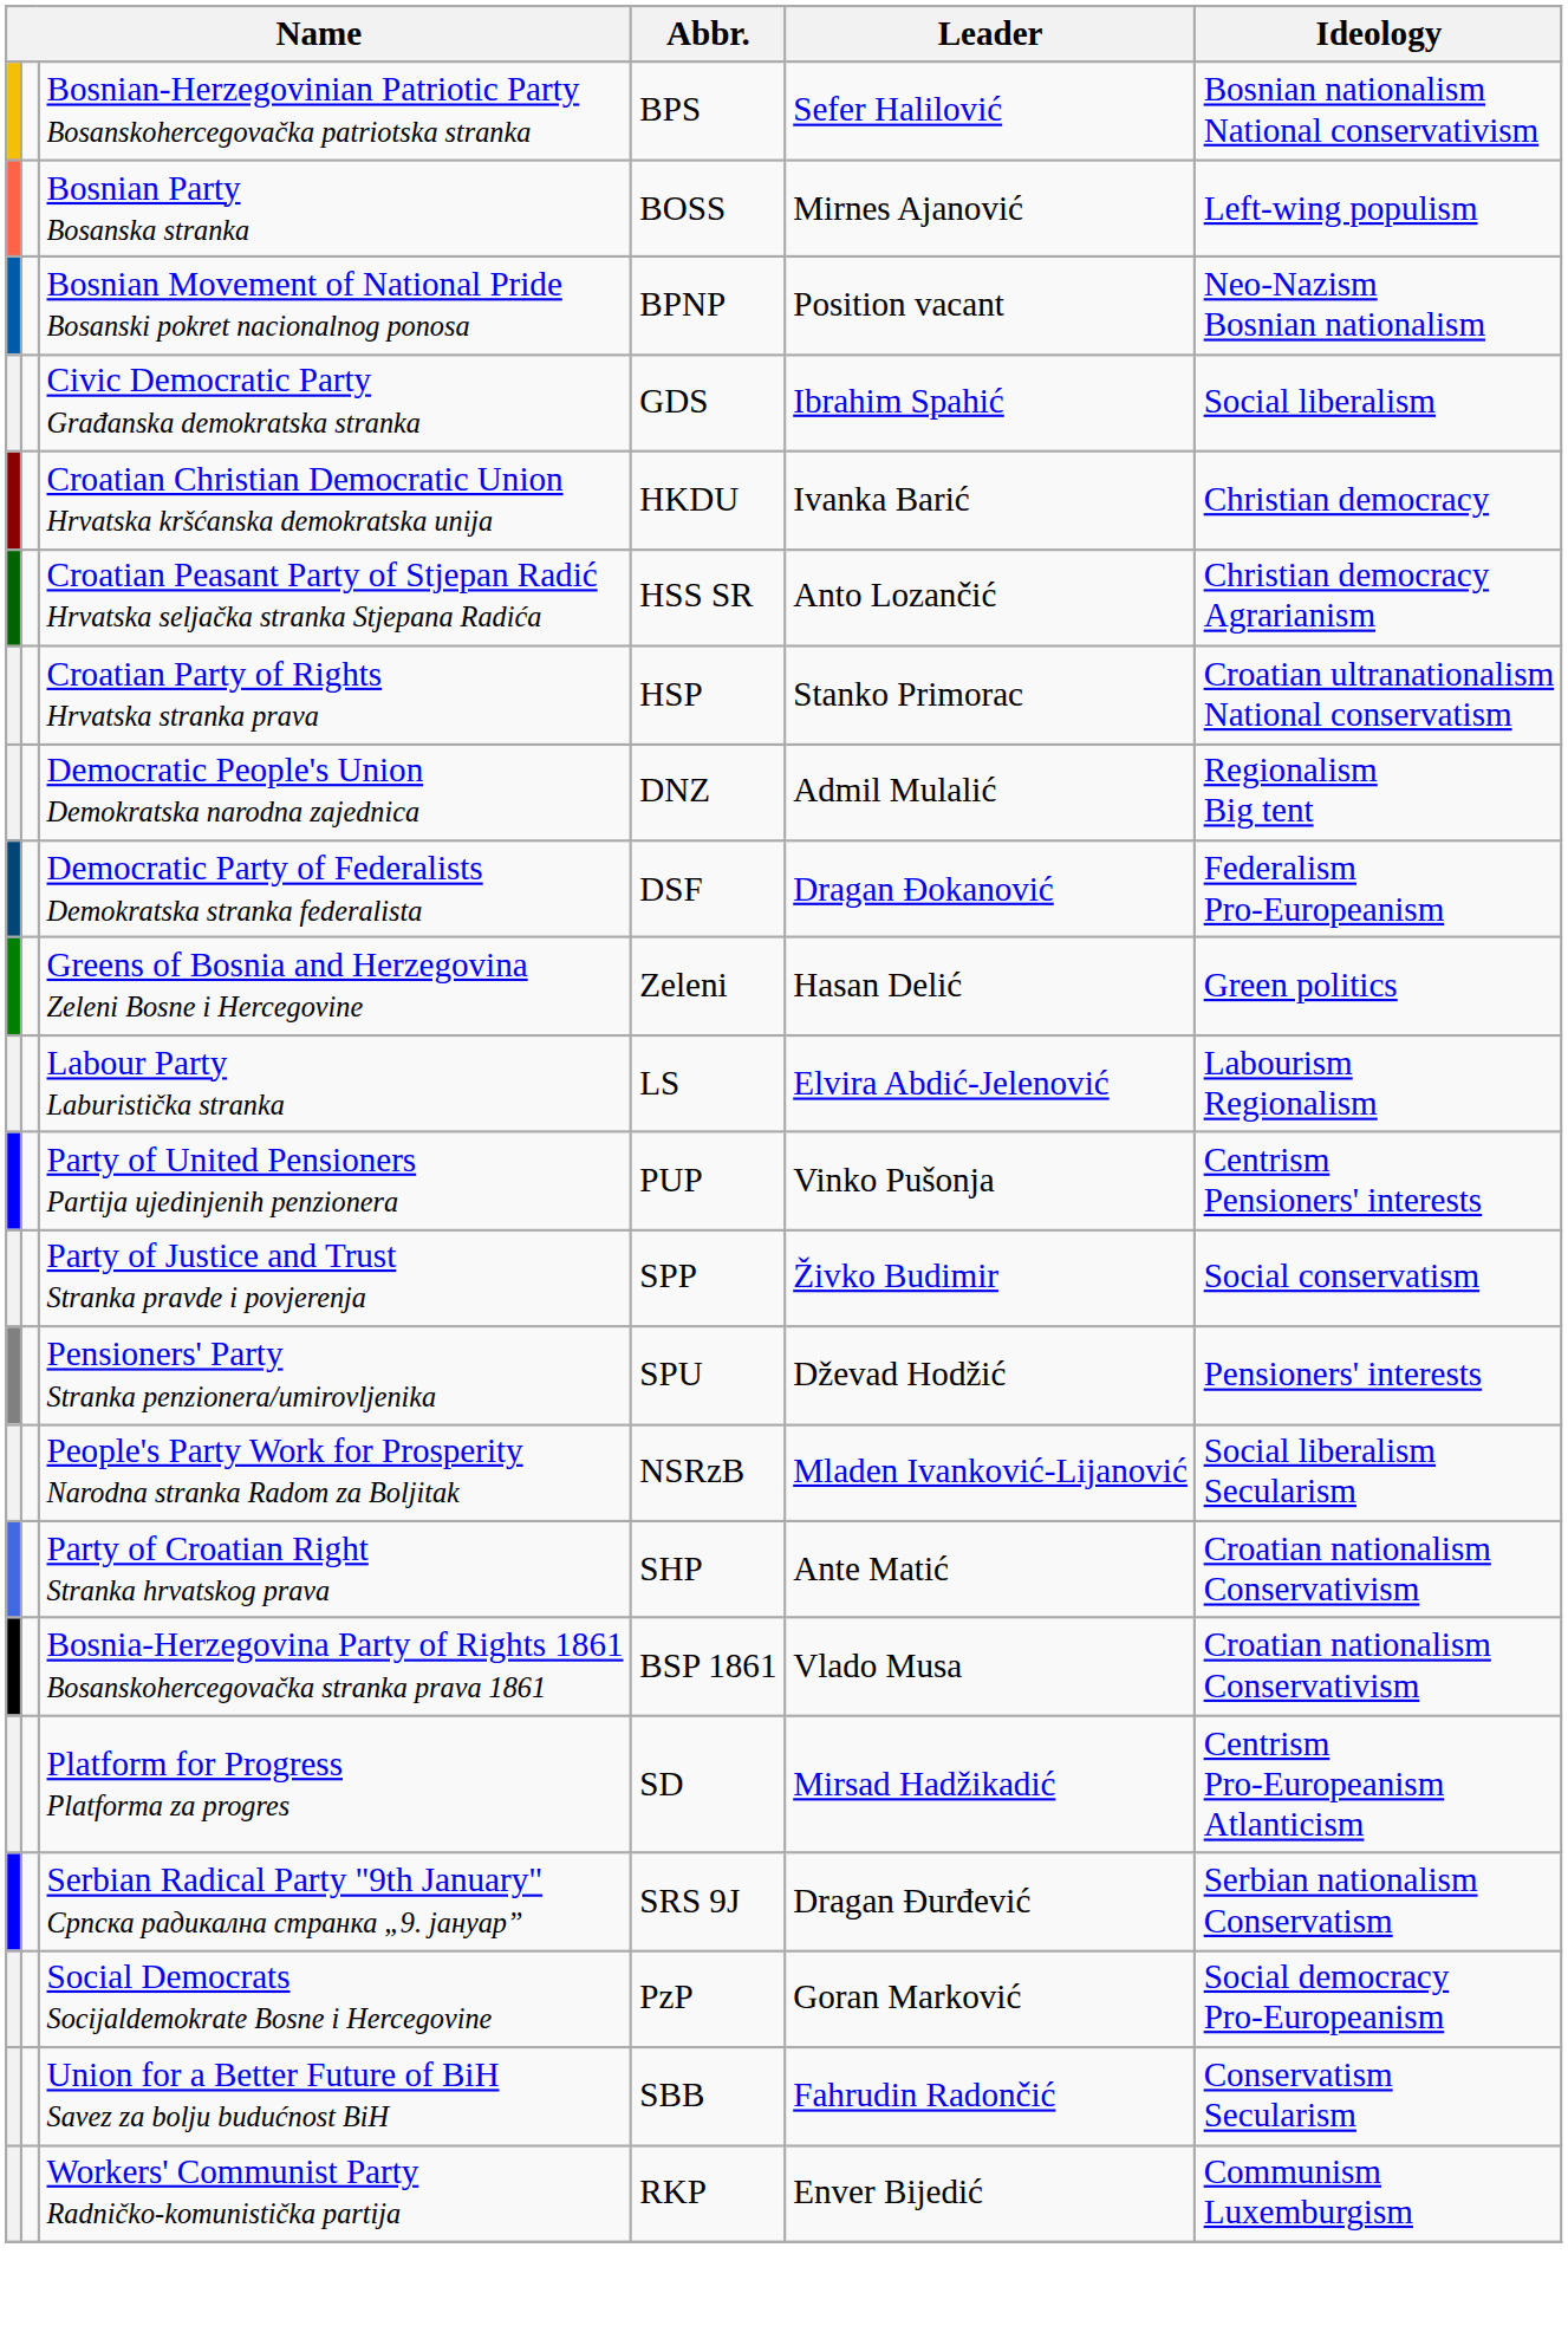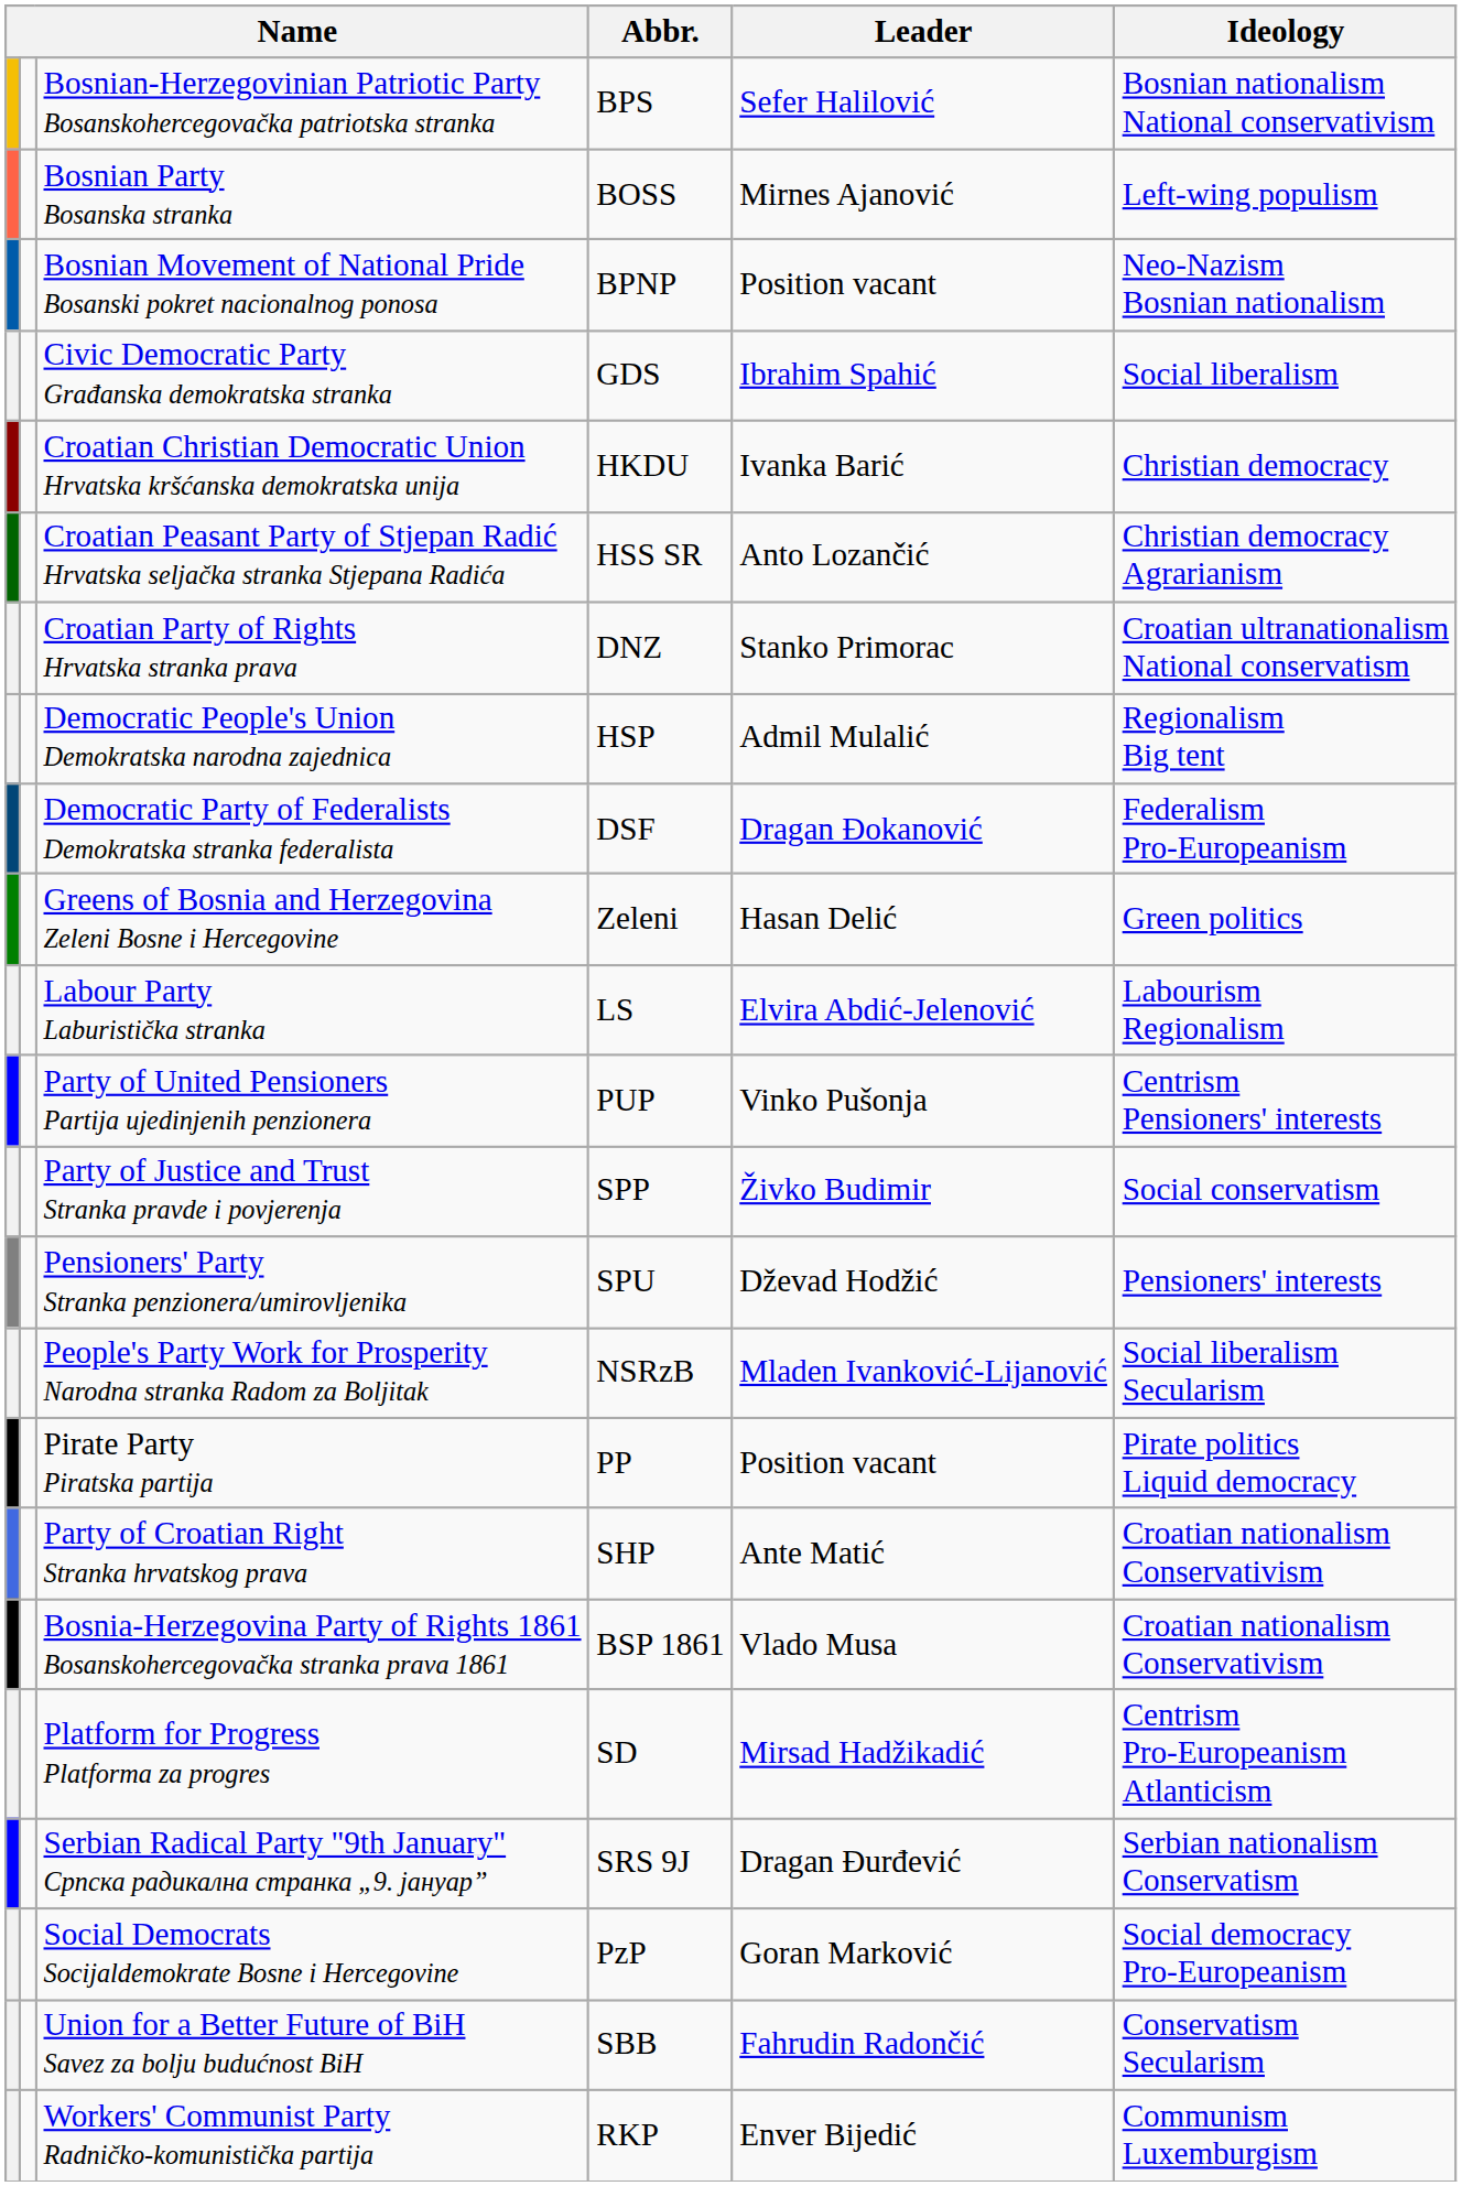Croatian Party of Rights Hrvatska stranka prava | Abbr.: HSP -> DNZ
Democratic People's Union Demokratska narodna zajednica | Abbr.: DNZ -> HSP
+ row: Pirate Party Piratska partija | PP | Position vacant | Pirate politics Liquid democracy
